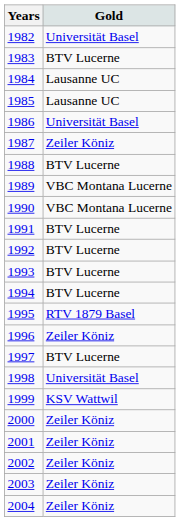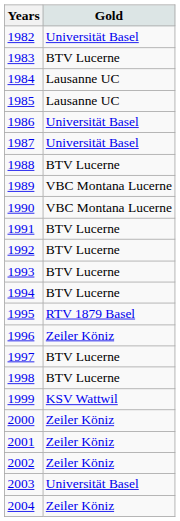1987 | Gold: Zeiler Köniz -> Universität Basel
1998 | Gold: Universität Basel -> BTV Lucerne
2003 | Gold: Zeiler Köniz -> Universität Basel
